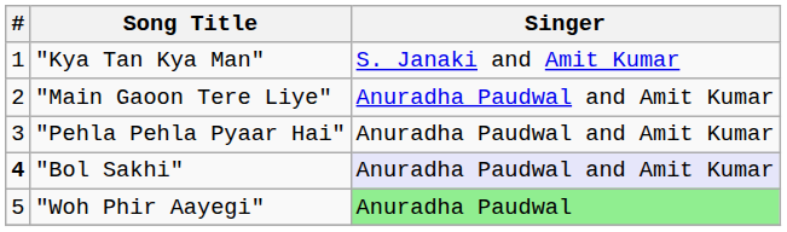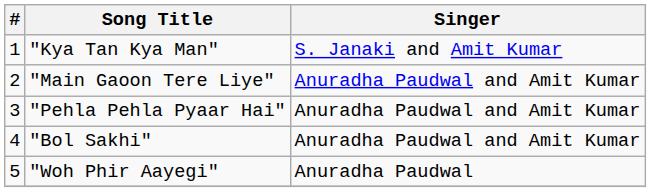"Bol Sakhi" | #: bold -> normal
"Bol Sakhi" | Singer: lavender background -> no background
"Woh Phir Aayegi" | Singer: lightgreen background -> no background
